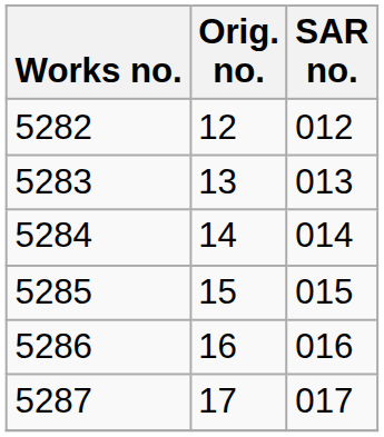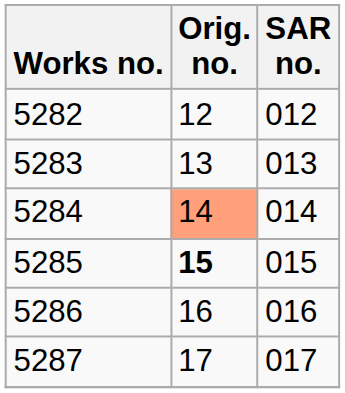5284 | Orig. no.: no background -> lightsalmon background
5285 | Orig. no.: normal -> bold
